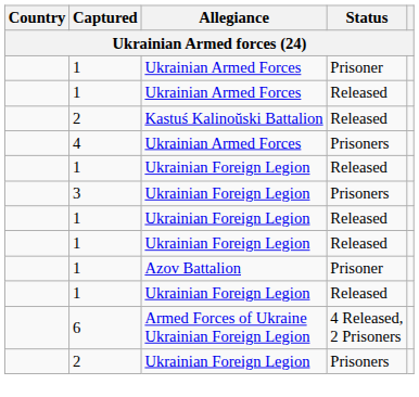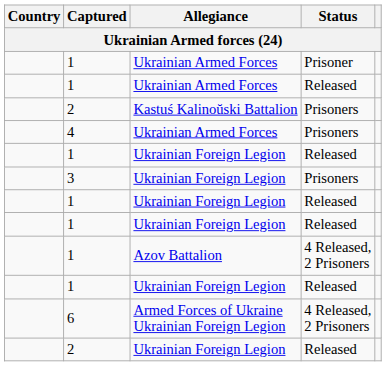2 / Kastuś Kalinoŭski Battalion | Status: Released -> Prisoners
1 / Azov Battalion | Status: Prisoner -> 4 Released, 2 Prisoners
2 / Ukrainian Foreign Legion | Status: Prisoners -> Released
